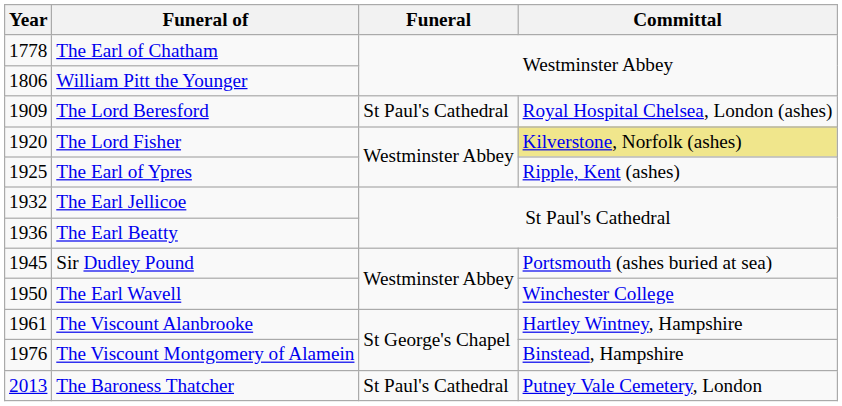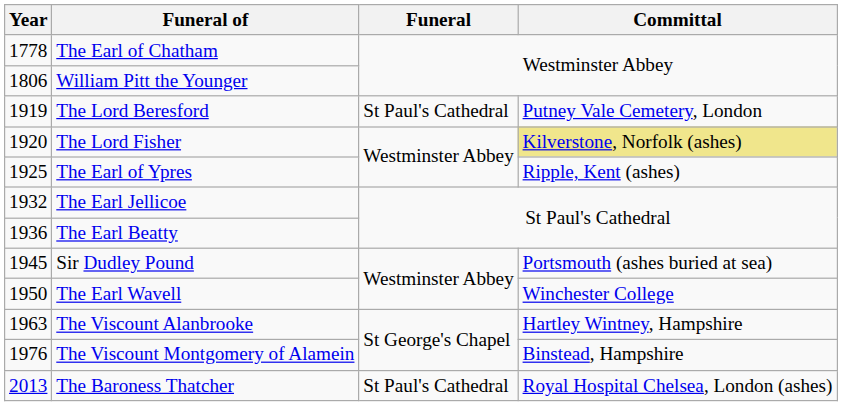The Lord Beresford | Year: 1909 -> 1919
The Lord Beresford | Committal: Royal Hospital Chelsea, London (ashes) -> Putney Vale Cemetery, London
The Viscount Alanbrooke | Year: 1961 -> 1963
The Baroness Thatcher | Committal: Putney Vale Cemetery, London -> Royal Hospital Chelsea, London (ashes)
